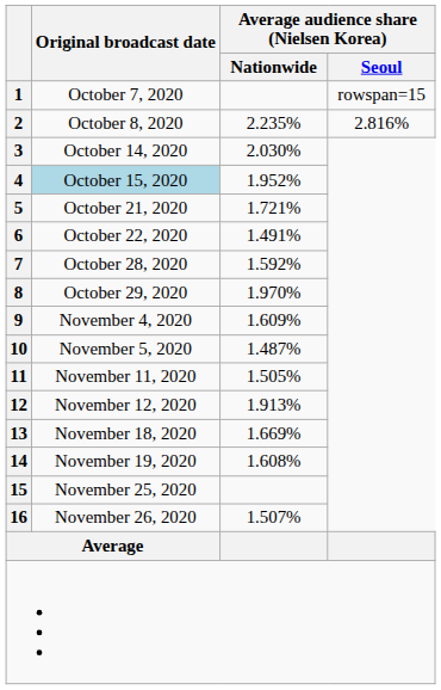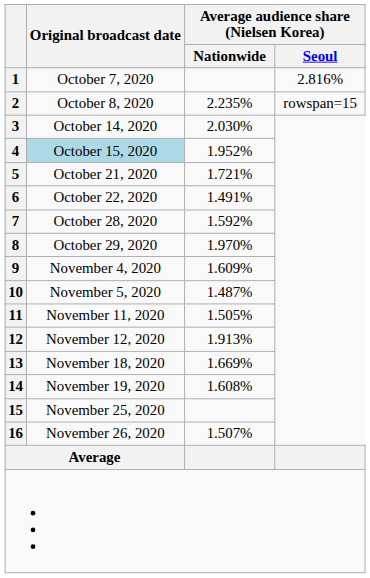1 | Average audience share (Nielsen Korea) / Seoul: rowspan=15 -> 2.816%
2 | Average audience share (Nielsen Korea) / Seoul: 2.816% -> rowspan=15
